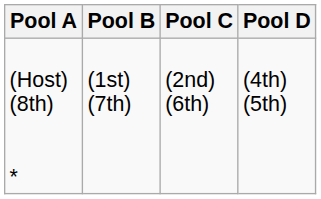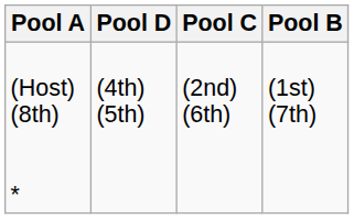columns swapped: Pool B <-> Pool D
